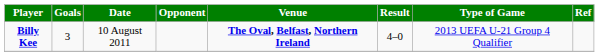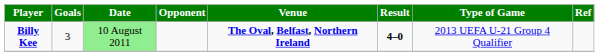Billy Kee | Date: no background -> lightgreen background
Billy Kee | Result: normal -> bold
